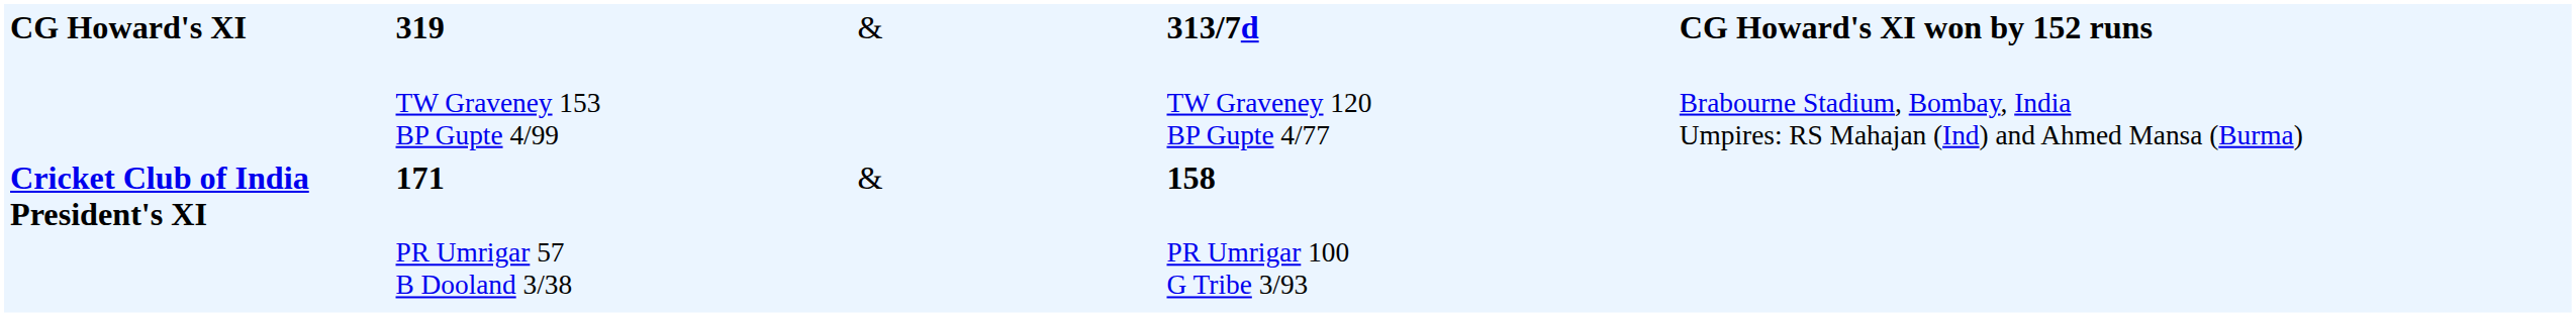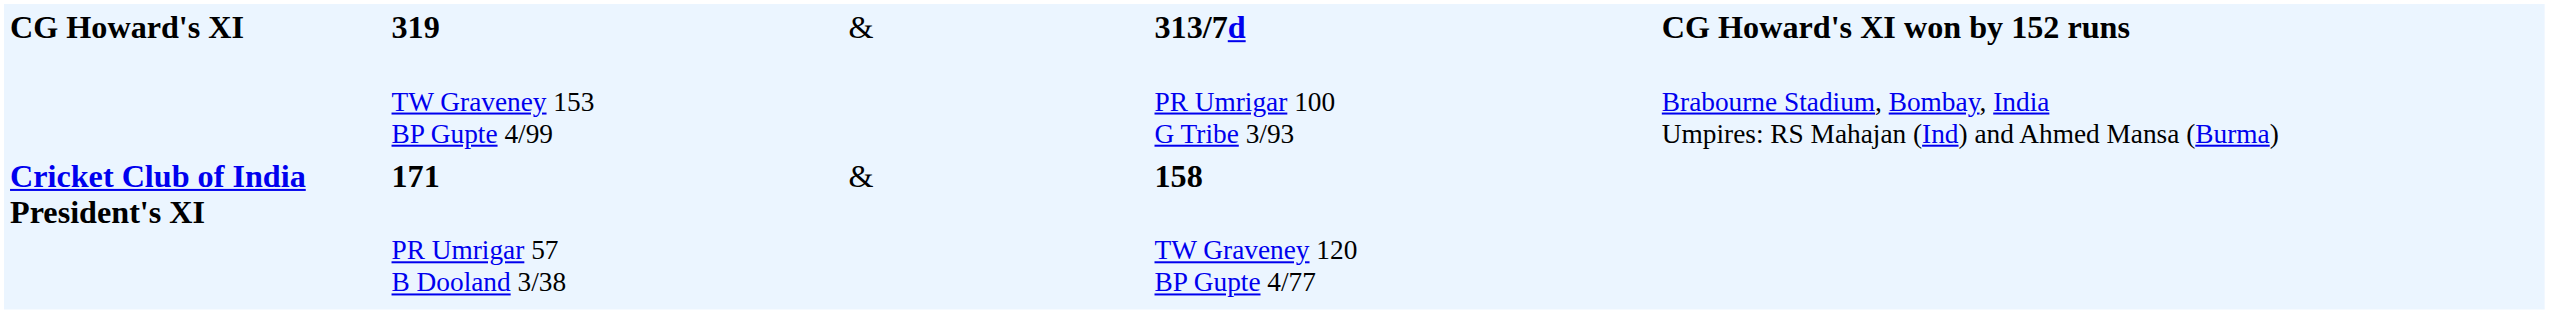TW Graveney 153 BP Gupte 4/99 | column 4: TW Graveney 120 BP Gupte 4/77 -> PR Umrigar 100 G Tribe 3/93
PR Umrigar 57 B Dooland 3/38 | column 4: PR Umrigar 100 G Tribe 3/93 -> TW Graveney 120 BP Gupte 4/77
